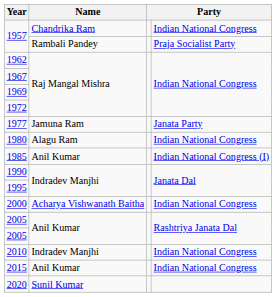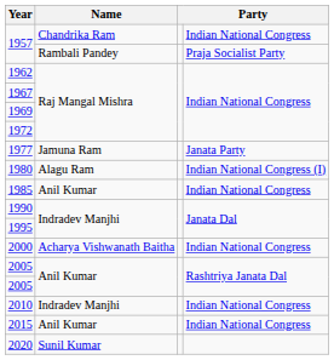1980 | column 4: Indian National Congress -> Indian National Congress (I)
1985 | column 4: Indian National Congress (I) -> Indian National Congress
